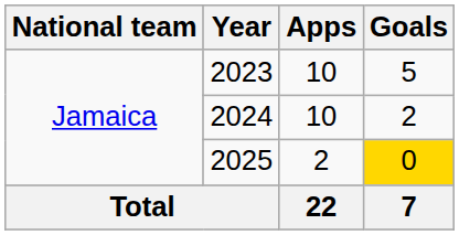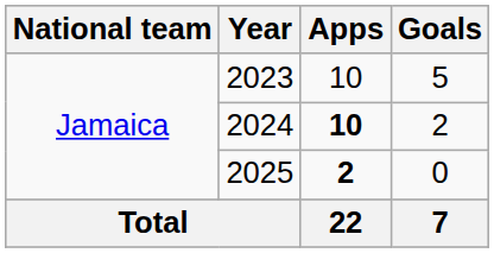2024 | Apps: normal -> bold
2025 | Apps: normal -> bold
2025 | Goals: gold background -> no background
